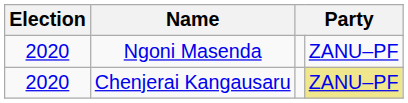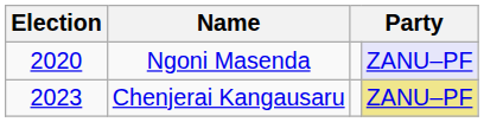Ngoni Masenda | column 4: no background -> lavender background
Chenjerai Kangausaru | Election: 2020 -> 2023
